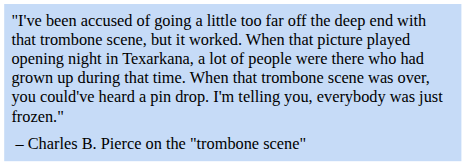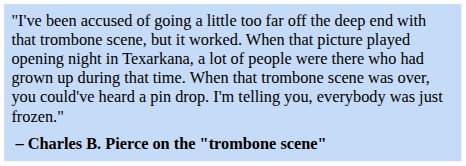row 2 | column 1: normal -> bold
